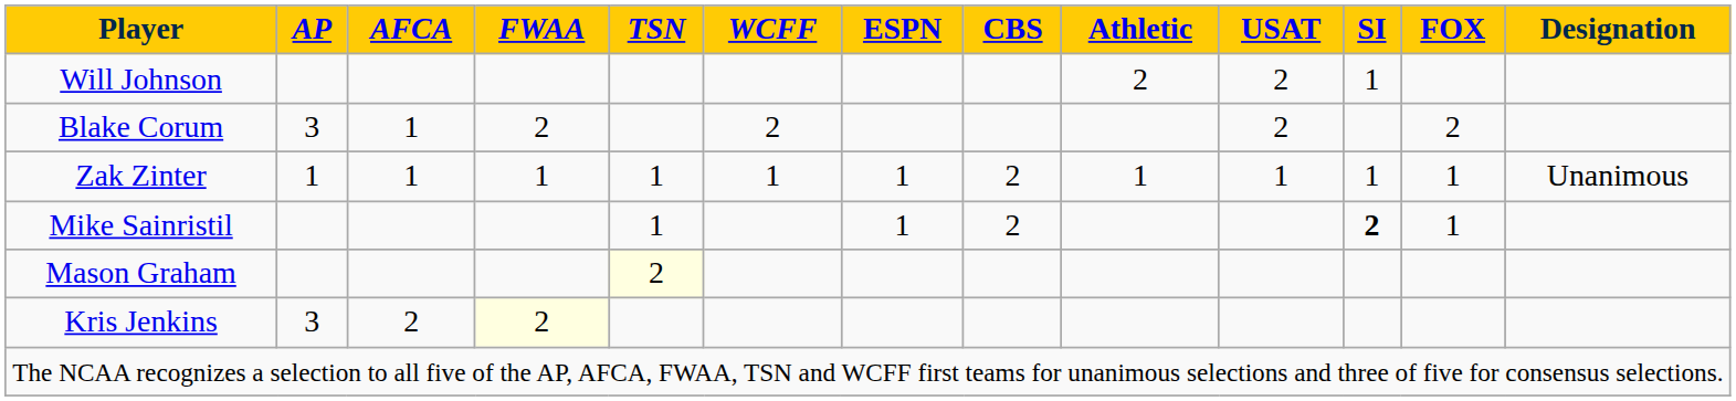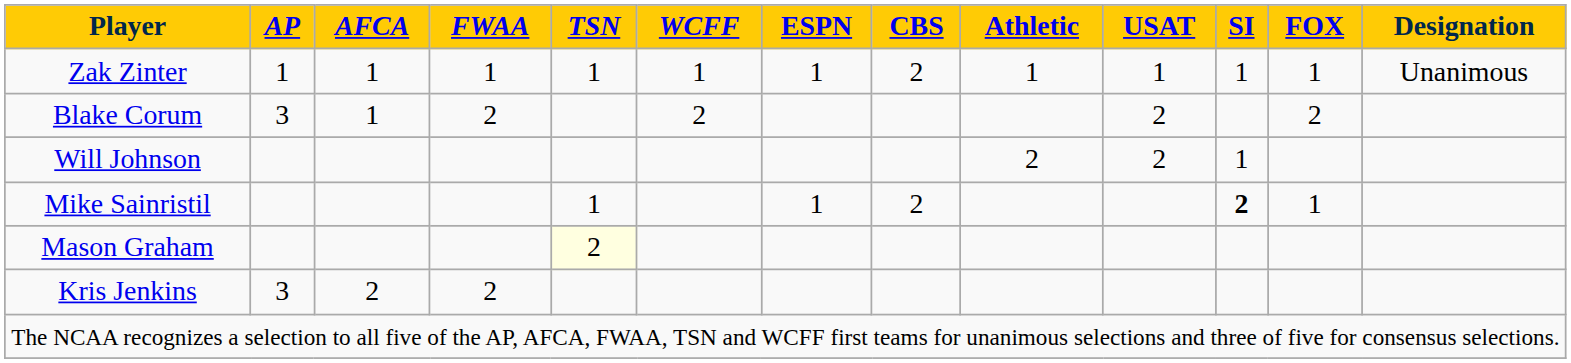rows swapped: Zak Zinter <-> Will Johnson
Kris Jenkins | FWAA: lightyellow background -> no background
